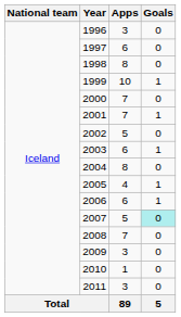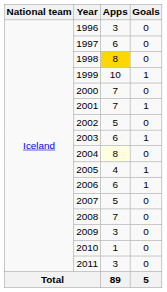1998 | Apps: no background -> gold background
2004 | Apps: no background -> lightyellow background
2007 | Goals: paleturquoise background -> no background
